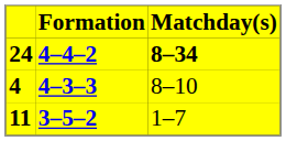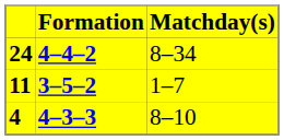24 | Matchday(s): bold -> normal
rows swapped: 11 <-> 4
